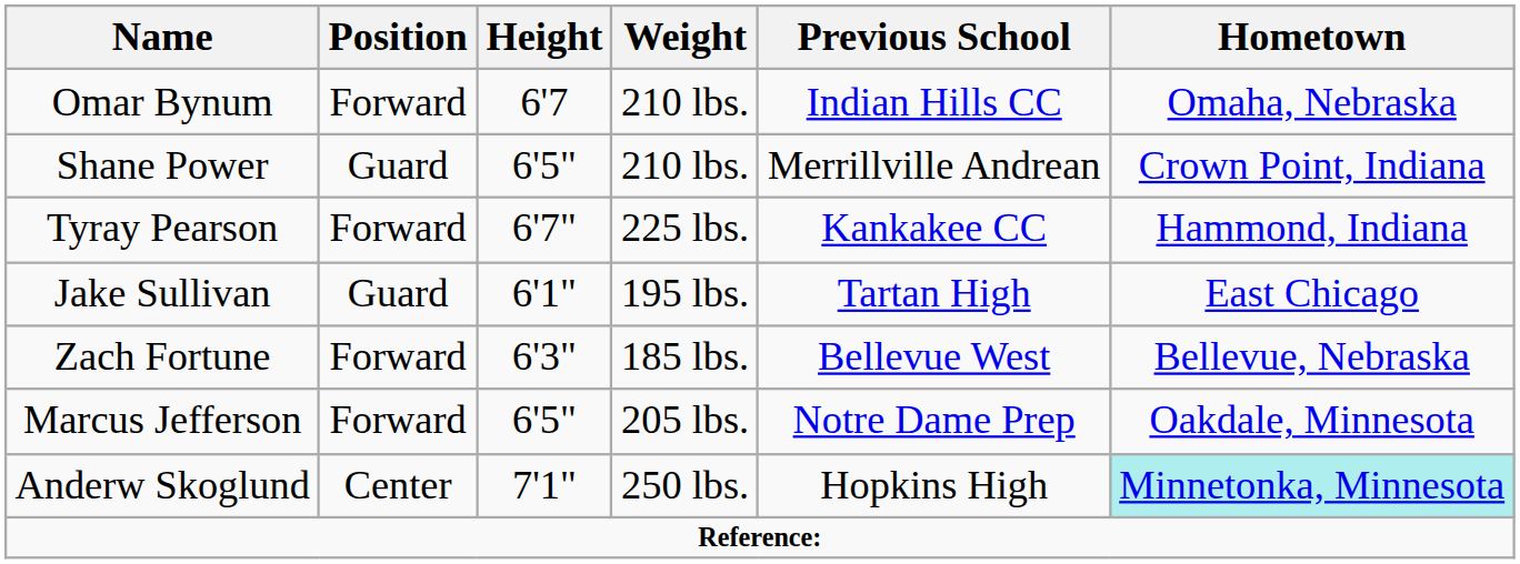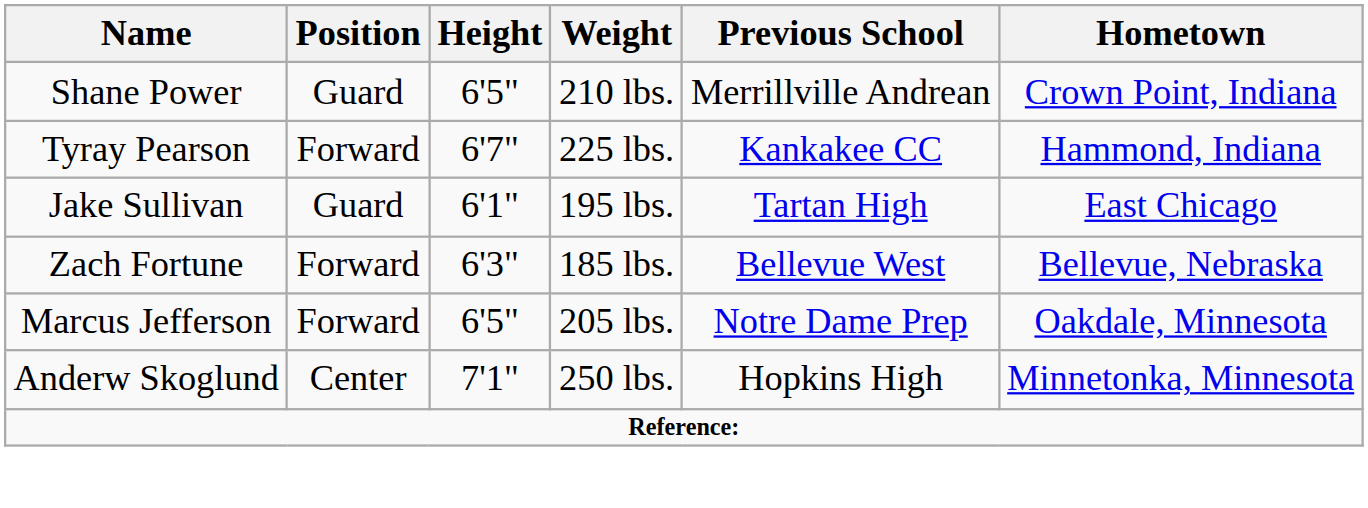- row: Omar Bynum | Forward | 6'7 | 210 lbs. | Indian Hills CC | Omaha, Nebraska
Anderw Skoglund | Hometown: paleturquoise background -> no background
